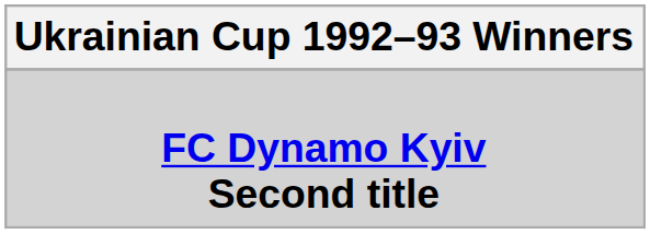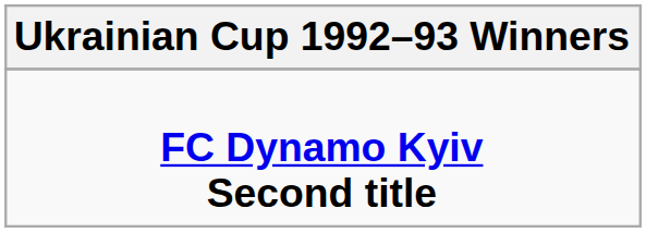row 2 | column 1: lightgrey background -> no background
